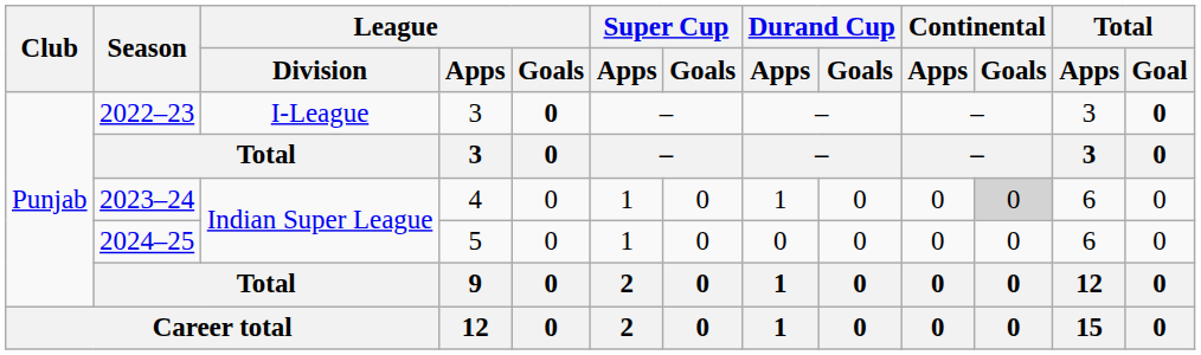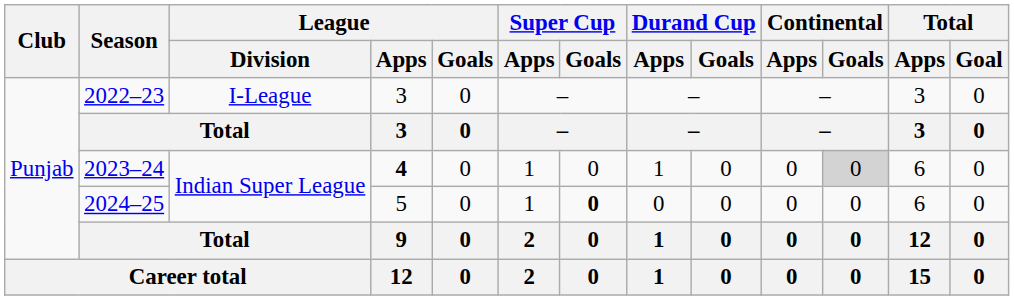2022–23 | League / Goals: bold -> normal
2022–23 | Total / Goal: bold -> normal
2023–24 | League / Apps: normal -> bold
2024–25 | Super Cup / Goals: normal -> bold
